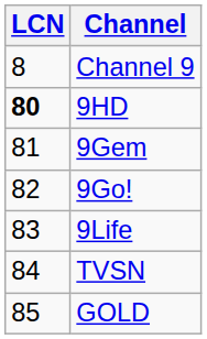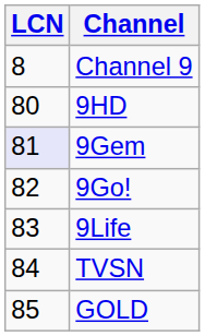9HD | LCN: bold -> normal
9Gem | LCN: no background -> lavender background
